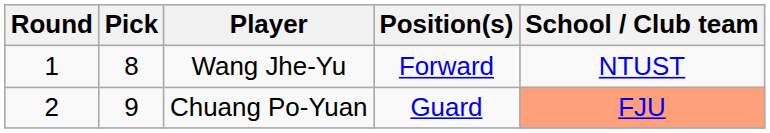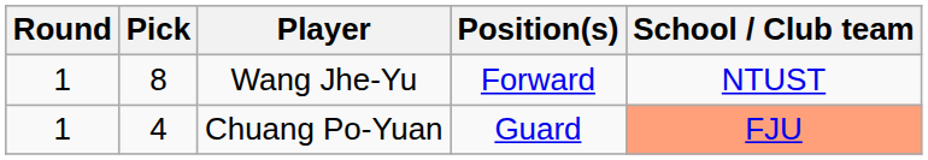Chuang Po-Yuan | Round: 2 -> 1
Chuang Po-Yuan | Pick: 9 -> 4
